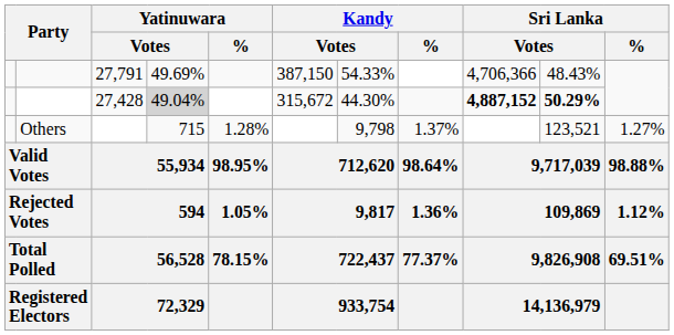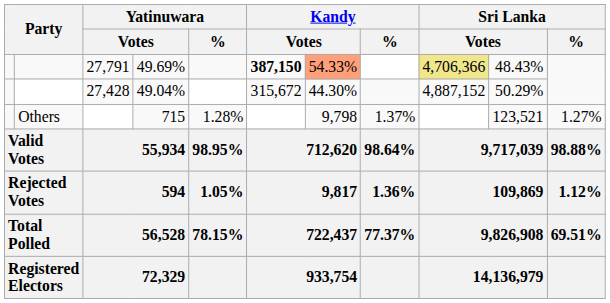27,791 | column 6: normal -> bold
27,791 | column 7: no background -> lightsalmon background
27,791 | column 9: no background -> khaki background
27,428 | column 4: lightgrey background -> no background
27,428 | column 9: bold -> normal
27,428 | column 10: bold -> normal
